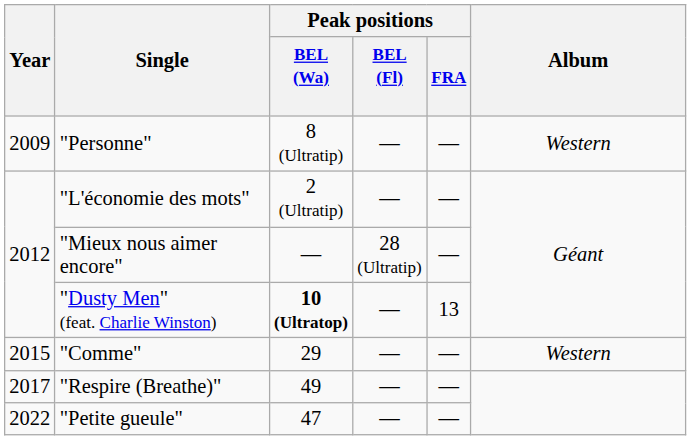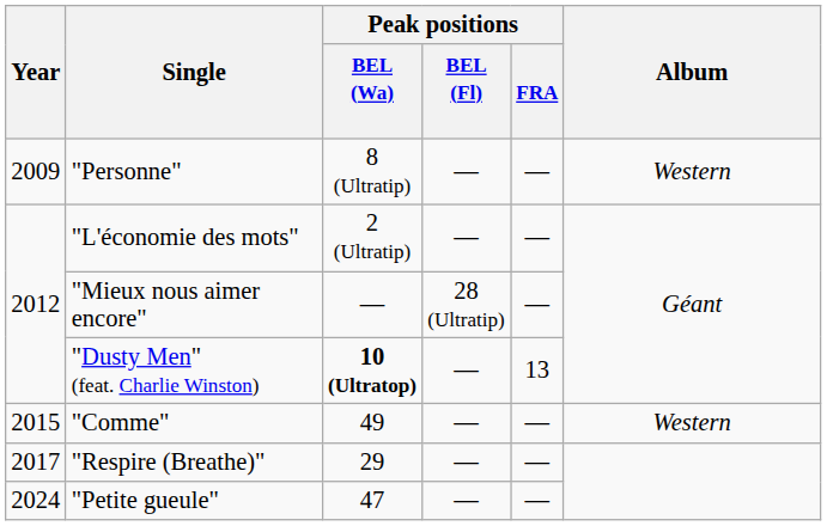"Comme" | Peak positions / BEL (Wa): 29 -> 49
"Respire (Breathe)" | Peak positions / BEL (Wa): 49 -> 29
"Petite gueule" | Year: 2022 -> 2024
